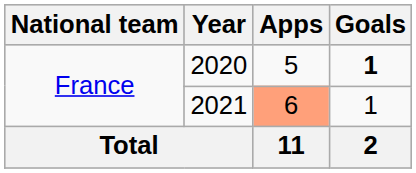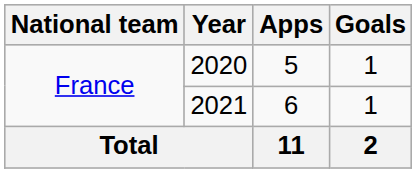2020 | Goals: bold -> normal
2021 | Apps: lightsalmon background -> no background
